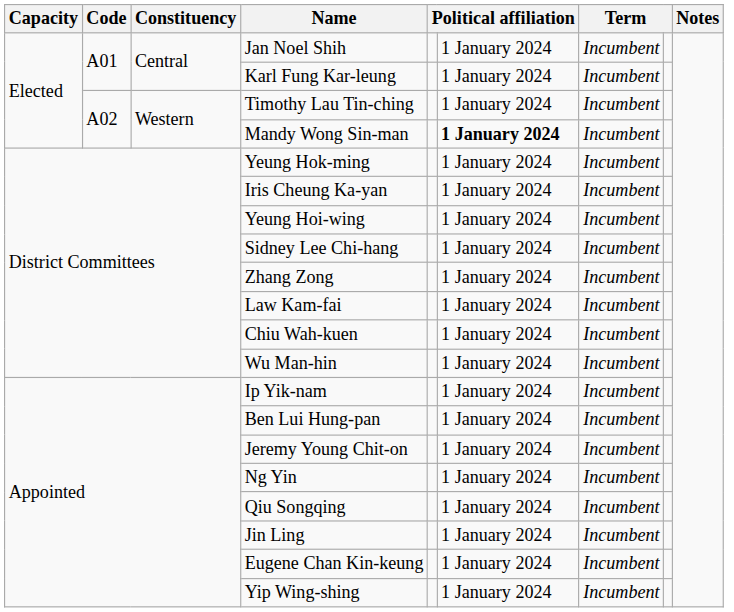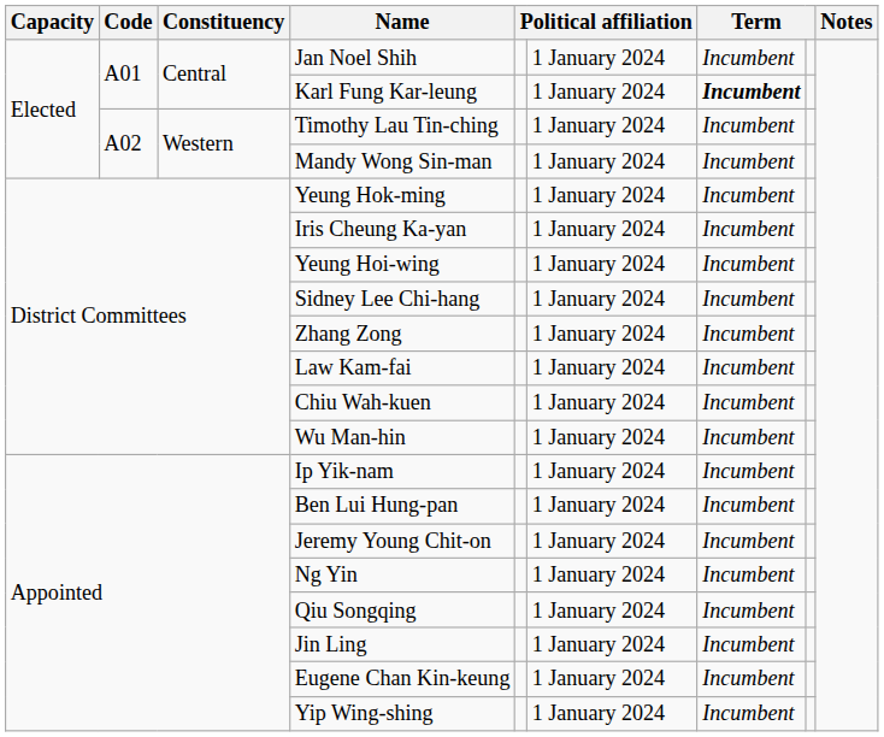Karl Fung Kar-leung | column 7: normal -> bold
Mandy Wong Sin-man | column 6: bold -> normal
